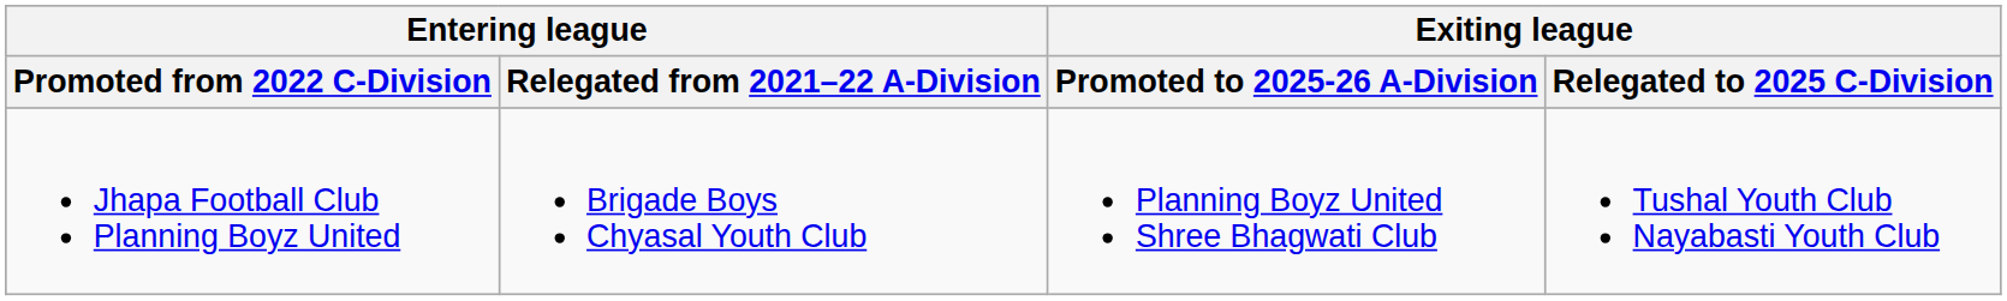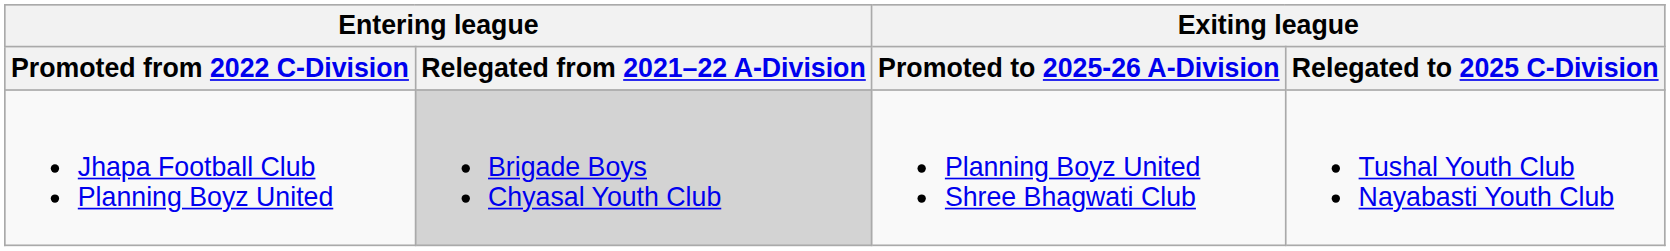Jhapa Football Club Planning Boyz United | Entering league / Relegated from 2021–22 A-Division: no background -> lightgrey background
